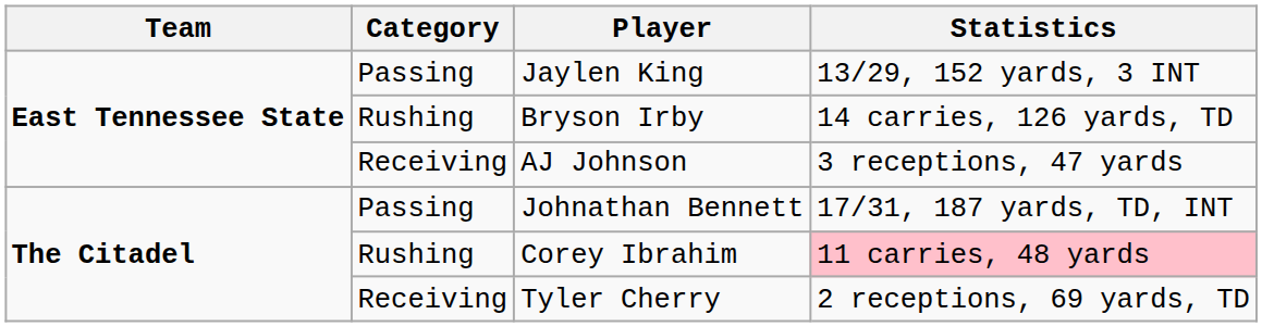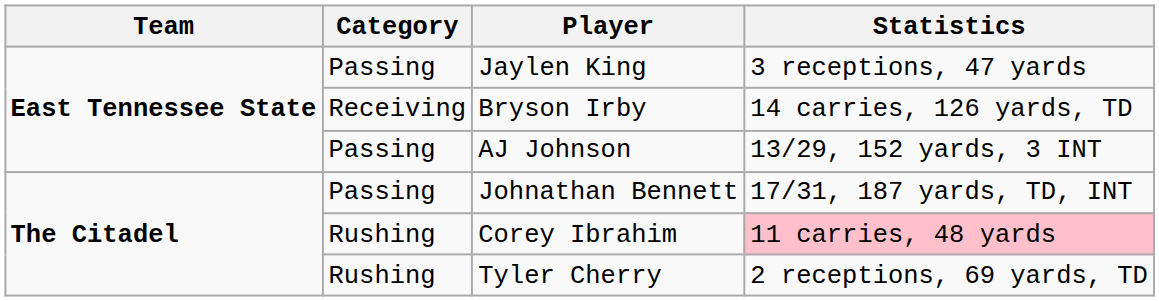Jaylen King | Statistics: 13/29, 152 yards, 3 INT -> 3 receptions, 47 yards
Bryson Irby | Category: Rushing -> Receiving
AJ Johnson | Category: Receiving -> Passing
AJ Johnson | Statistics: 3 receptions, 47 yards -> 13/29, 152 yards, 3 INT
Tyler Cherry | Category: Receiving -> Rushing
